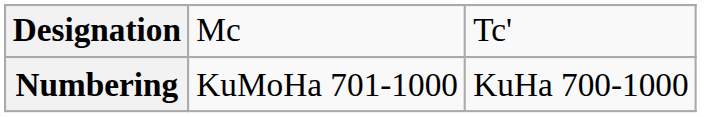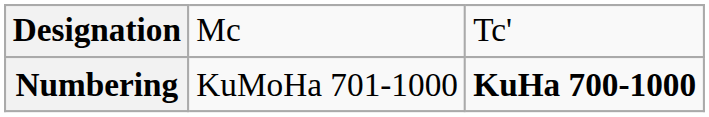Numbering | column 3: normal -> bold
